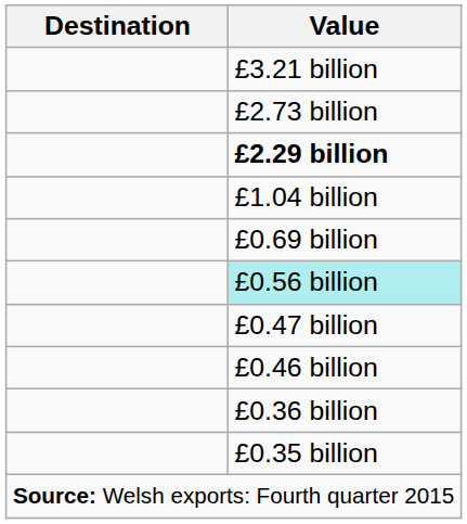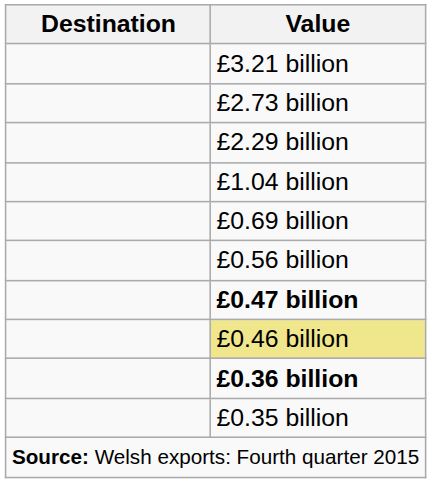£2.29 billion | Value: bold -> normal
£0.56 billion | Value: paleturquoise background -> no background
£0.47 billion | Value: normal -> bold
£0.46 billion | Value: no background -> khaki background
£0.36 billion | Value: normal -> bold
